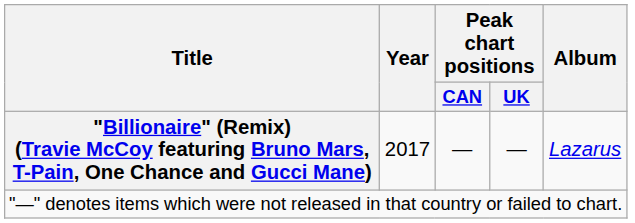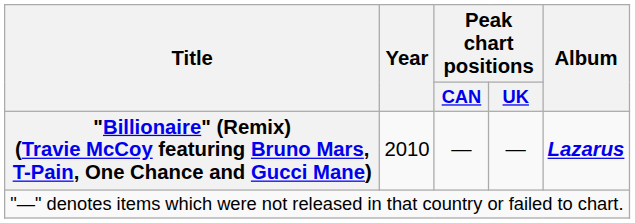row 3 | Year: 2017 -> 2010
row 3 | Album: normal -> bold
